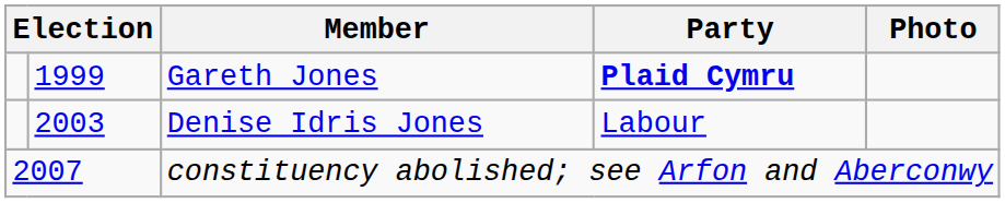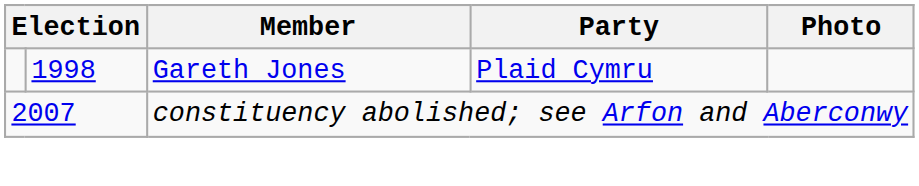Gareth Jones | column 2: 1999 -> 1998
Gareth Jones | Party: bold -> normal
- row: 2003 | Denise Idris Jones | Labour
